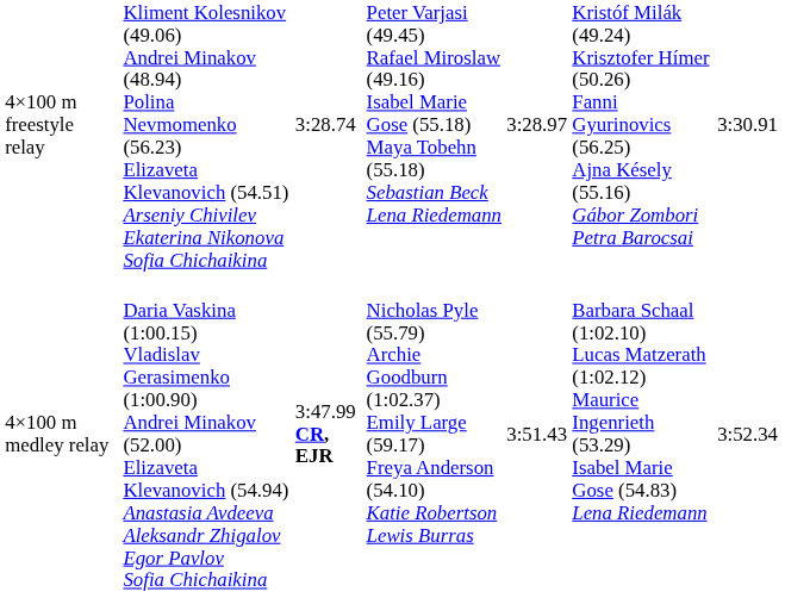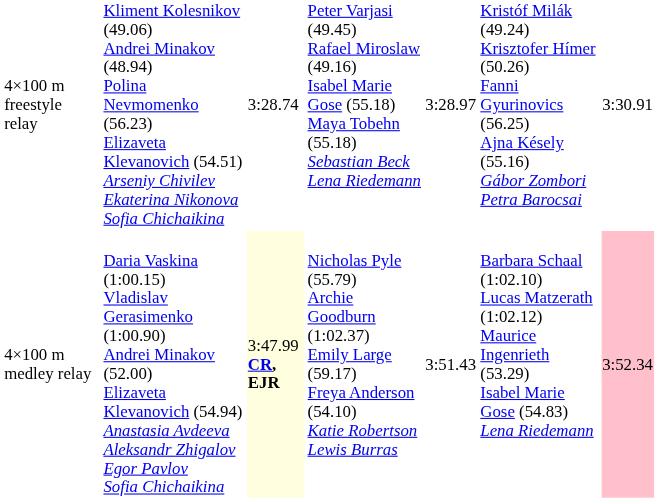4×100 m medley relay | column 3: no background -> lightyellow background
4×100 m medley relay | column 7: no background -> pink background
